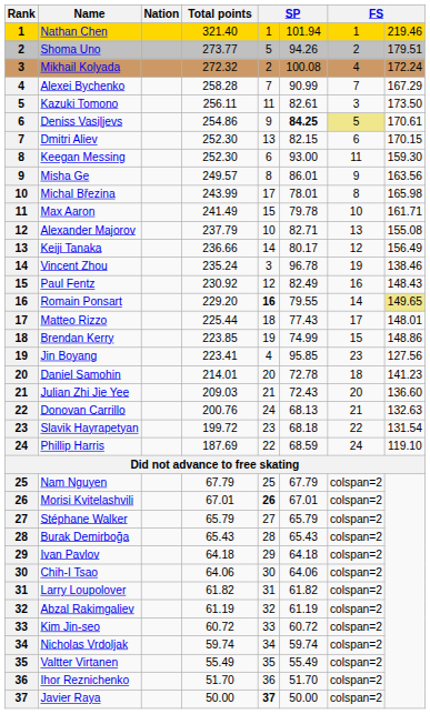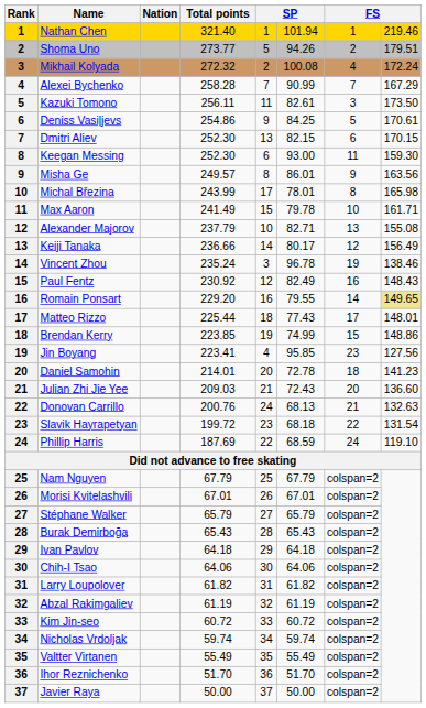Deniss Vasiļjevs | column 6: bold -> normal
Deniss Vasiļjevs | column 7: khaki background -> no background
Romain Ponsart | column 5: bold -> normal
Morisi Kvitelashvili | column 5: bold -> normal
Javier Raya | column 5: bold -> normal
